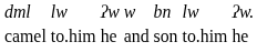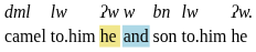camel | column 3: no background -> khaki background
camel | column 4: no background -> lightblue background
